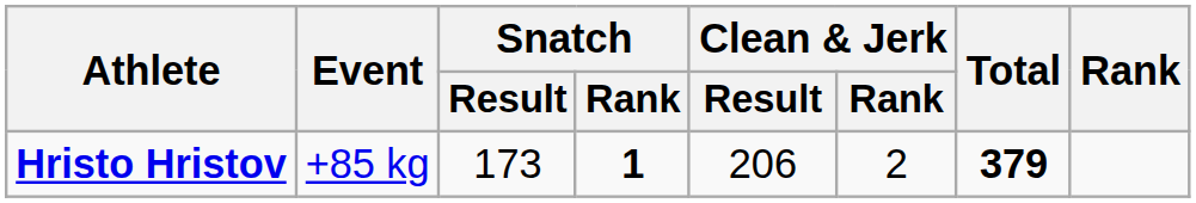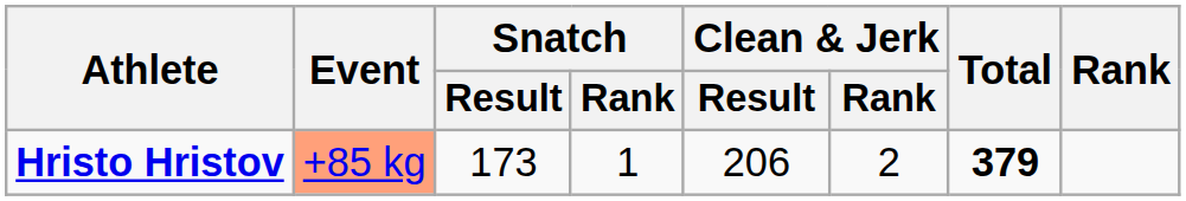Hristo Hristov | Event: no background -> lightsalmon background
Hristo Hristov | Snatch / Rank: bold -> normal
